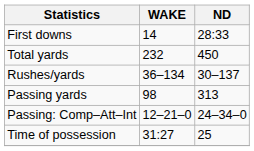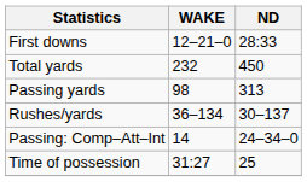First downs | WAKE: 14 -> 12–21–0
rows swapped: Rushes/yards <-> Passing yards
Passing: Comp–Att–Int | WAKE: 12–21–0 -> 14
